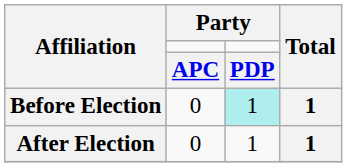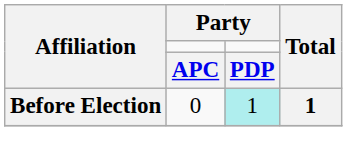- row: After Election | 0 | 1 | 1
